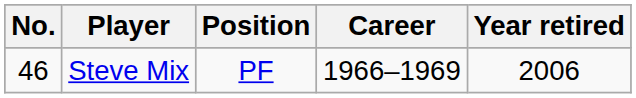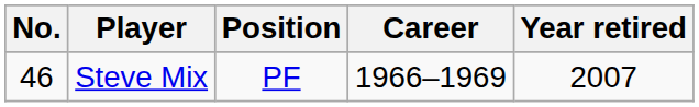Steve Mix | Year retired: 2006 -> 2007
